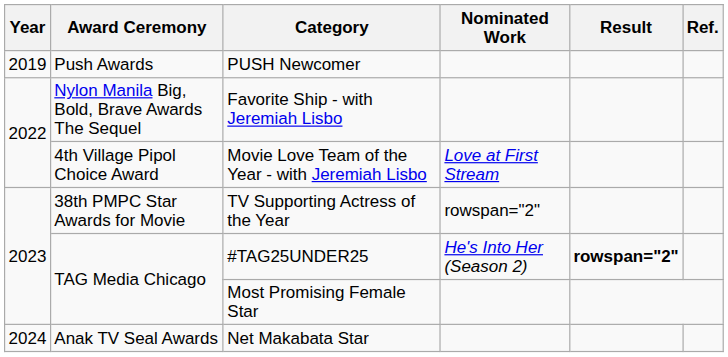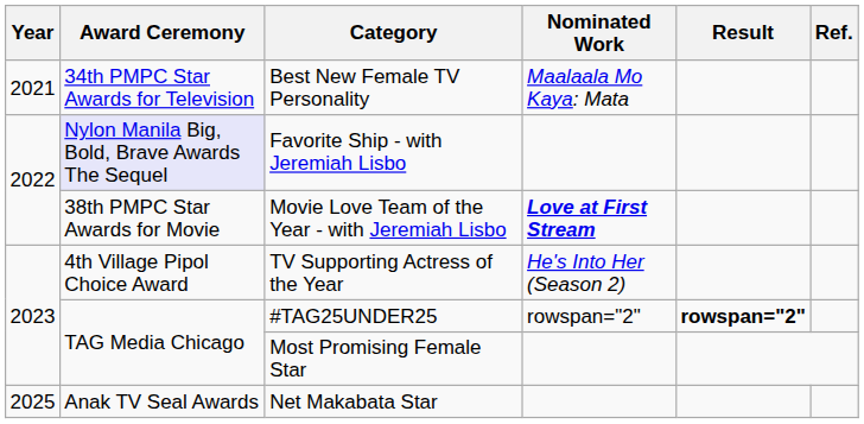- row: 2019 | Push Awards | PUSH Newcomer
+ row: 2021 | 34th PMPC Star Awards for Television | Best New Female TV Personality | Maalaala Mo Kaya: Mata
Favorite Ship - with Jeremiah Lisbo | Award Ceremony: no background -> lavender background
Movie Love Team of the Year - with Jeremiah Lisbo | Award Ceremony: 4th Village Pipol Choice Award -> 38th PMPC Star Awards for Movie
Movie Love Team of the Year - with Jeremiah Lisbo | Nominated Work: normal -> bold
TV Supporting Actress of the Year | Award Ceremony: 38th PMPC Star Awards for Movie -> 4th Village Pipol Choice Award
TV Supporting Actress of the Year | Nominated Work: rowspan="2" -> He's Into Her (Season 2)
#TAG25UNDER25 | Nominated Work: He's Into Her (Season 2) -> rowspan="2"
Net Makabata Star | Year: 2024 -> 2025
